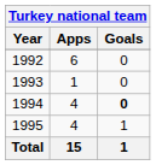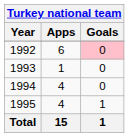1992 | Goals: no background -> pink background
1994 | Goals: bold -> normal
